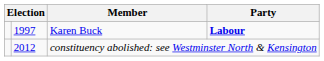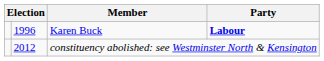Karen Buck | column 2: 1997 -> 1996
